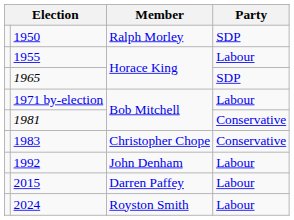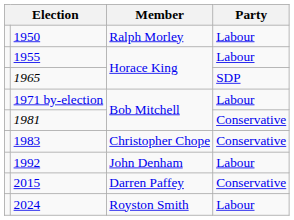1950 | Party: SDP -> Labour
2015 | Party: Labour -> Conservative
